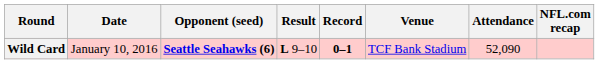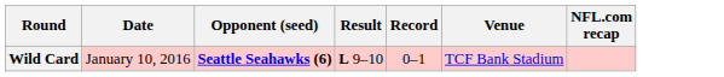- column: Attendance | 52,090
Wild Card | Record: bold -> normal
